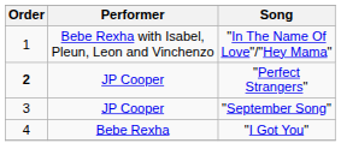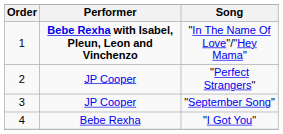"In The Name Of Love"/"Hey Mama" | Performer: normal -> bold
"Perfect Strangers" | Order: bold -> normal
